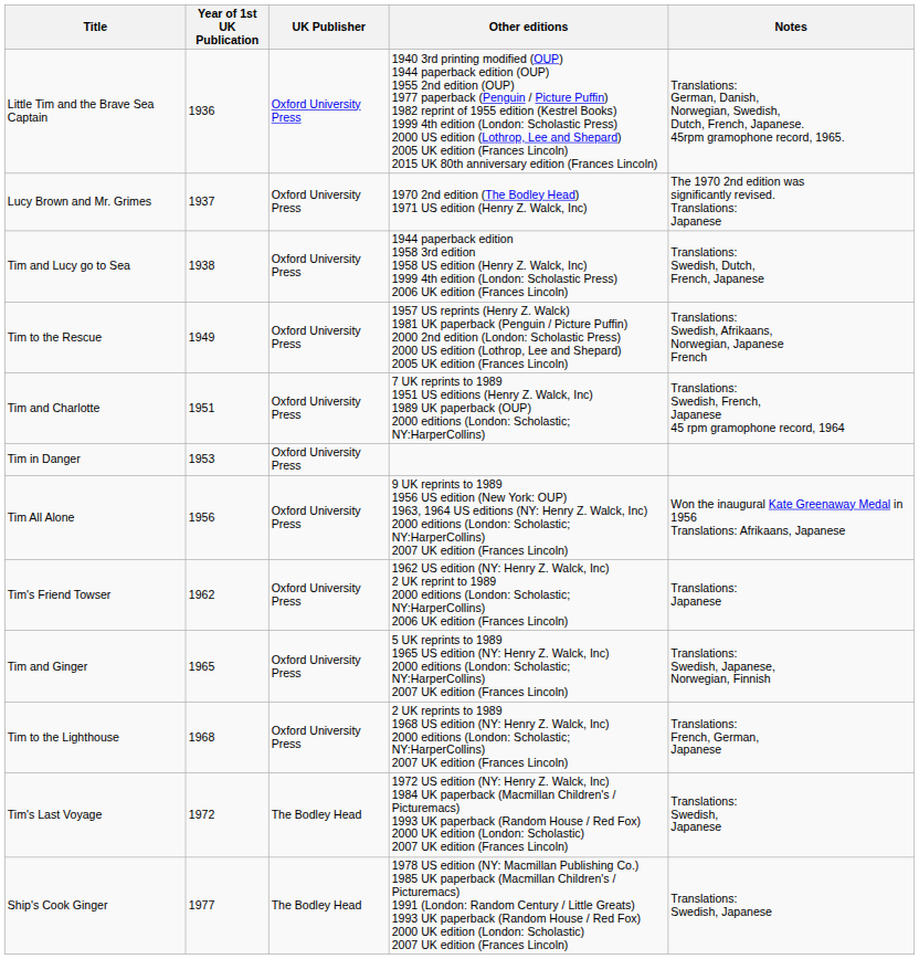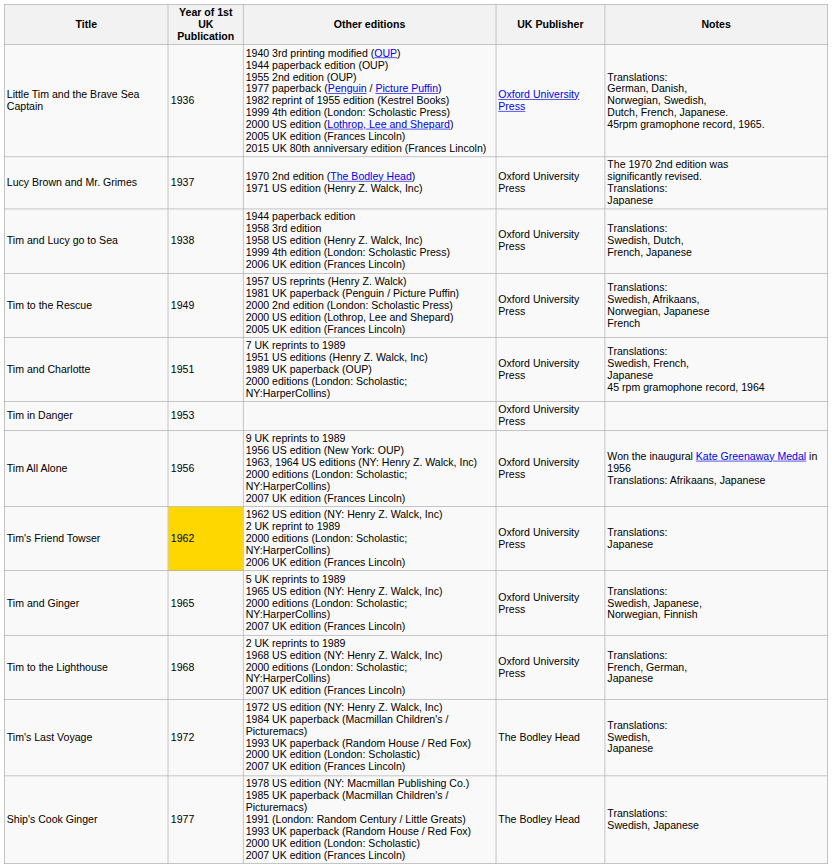columns swapped: UK Publisher <-> Other editions
Tim's Friend Towser | Year of 1st UK Publication: no background -> gold background
